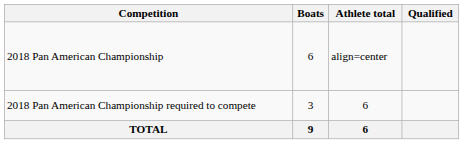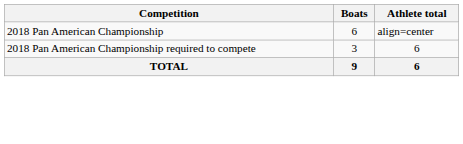- column: Qualified
